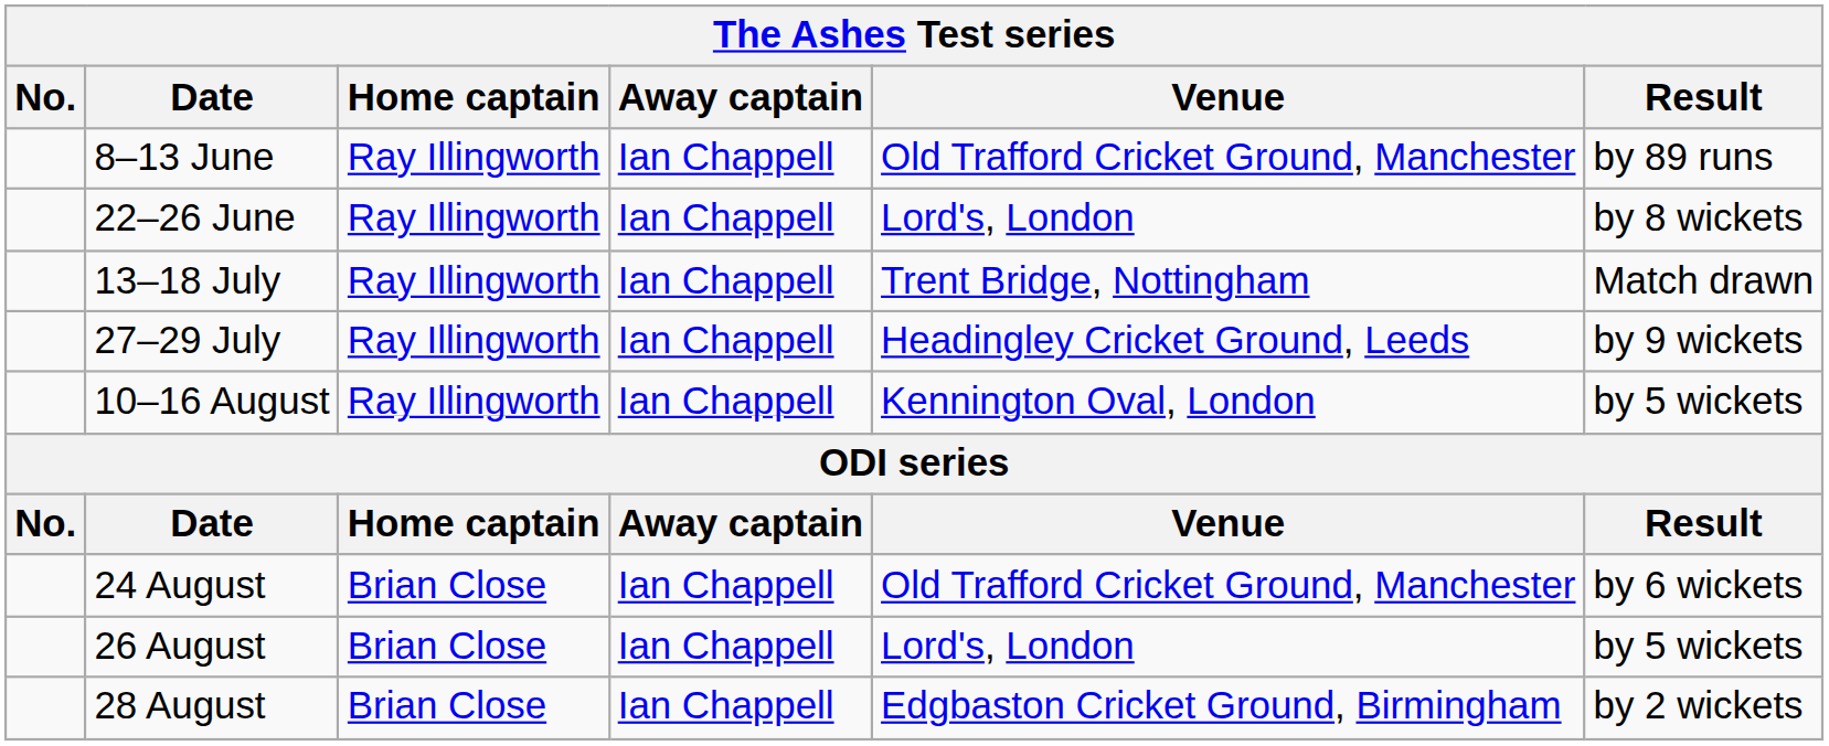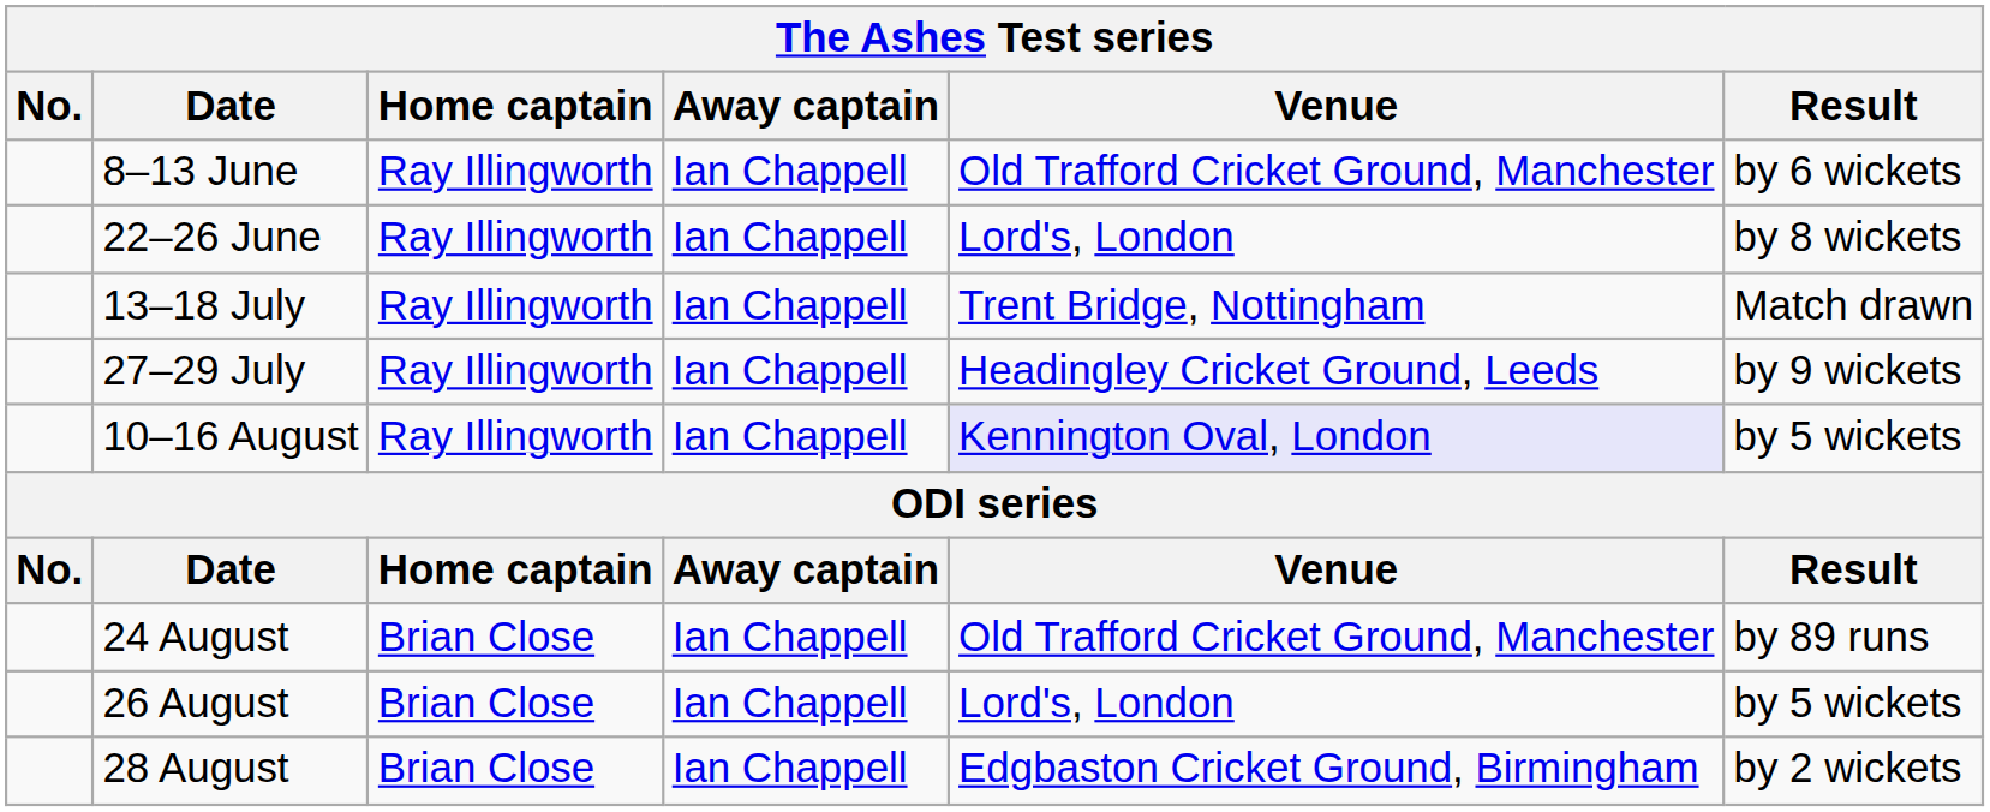8–13 June | Result: by 89 runs -> by 6 wickets
10–16 August | Venue: no background -> lavender background
24 August | Result: by 6 wickets -> by 89 runs
